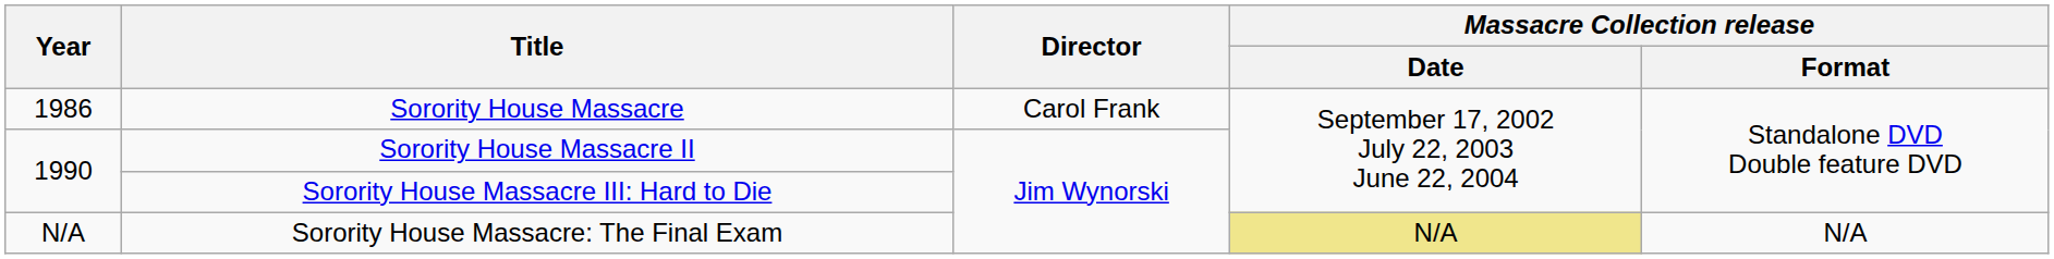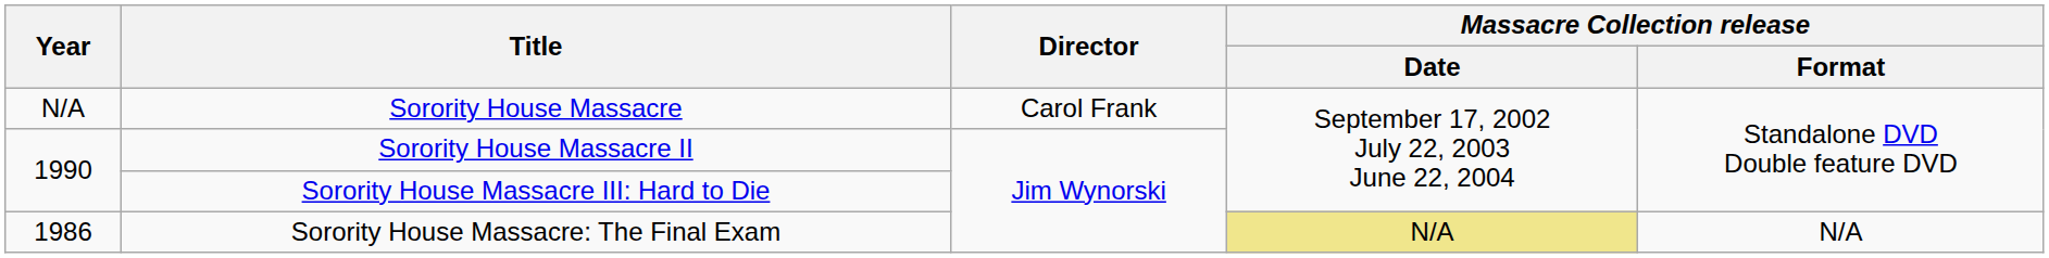Sorority House Massacre | Year: 1986 -> N/A
Sorority House Massacre: The Final Exam | Year: N/A -> 1986
